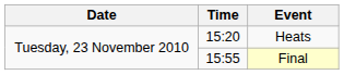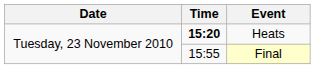Heats | Time: normal -> bold
